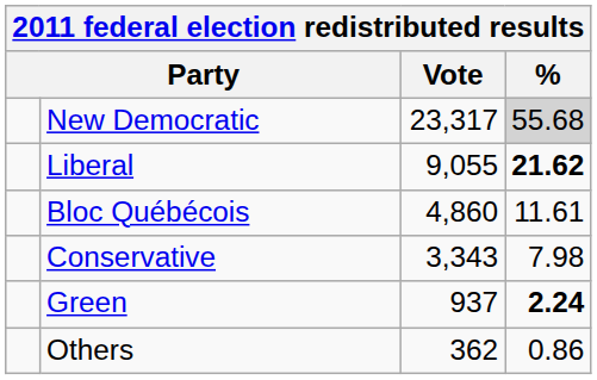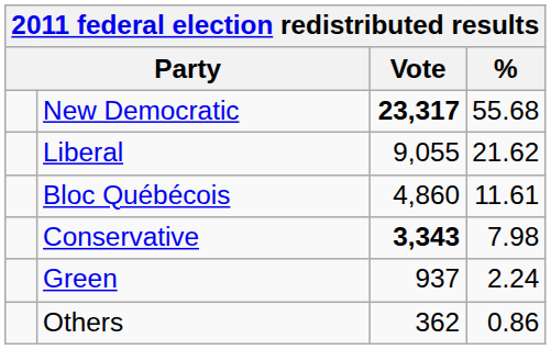New Democratic | Vote: normal -> bold
New Democratic | %: lightgrey background -> no background
Liberal | %: bold -> normal
Conservative | Vote: normal -> bold
Green | %: bold -> normal
